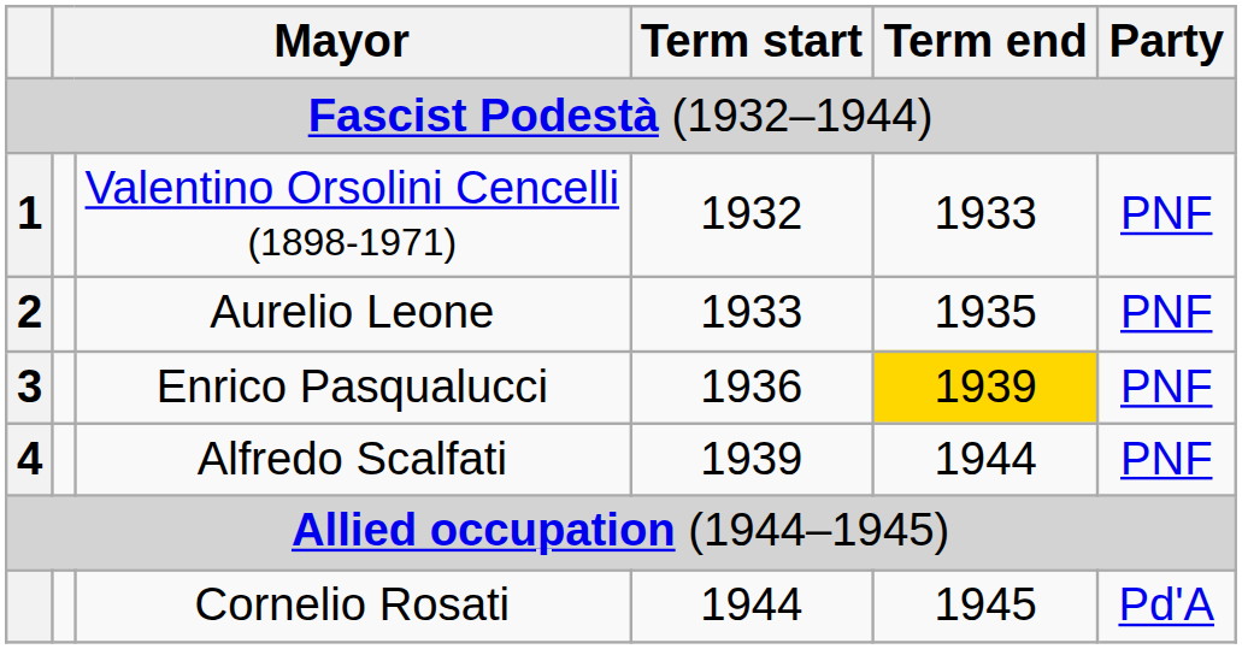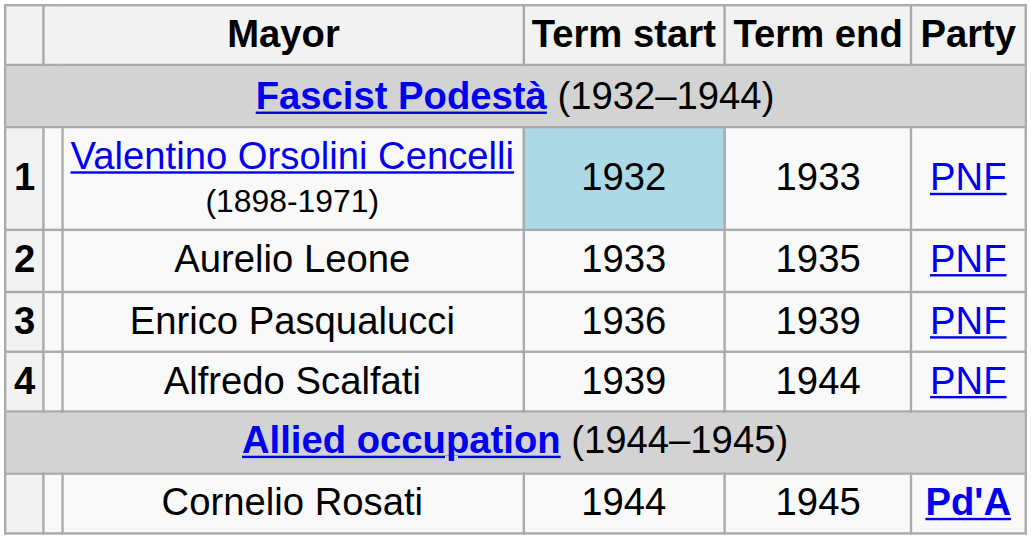Valentino Orsolini Cencelli (1898-1971) | Term start: no background -> lightblue background
Enrico Pasqualucci | Term end: gold background -> no background
Cornelio Rosati | Party: normal -> bold
